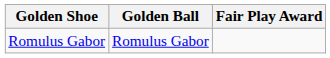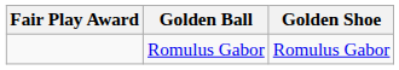columns swapped: Golden Shoe <-> Fair Play Award
